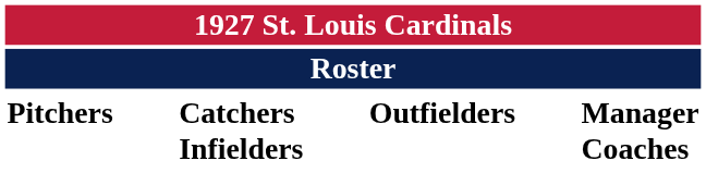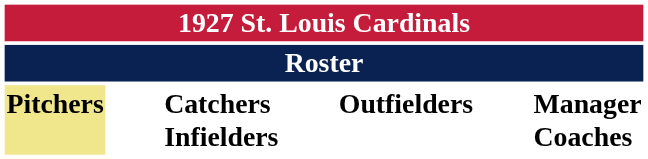Pitchers | column 1: no background -> khaki background
